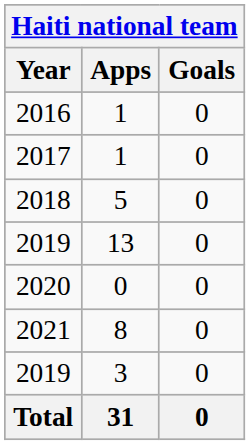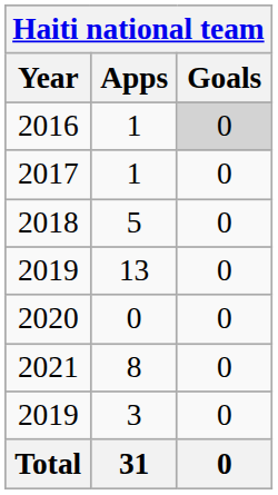2016 | Goals: no background -> lightgrey background
